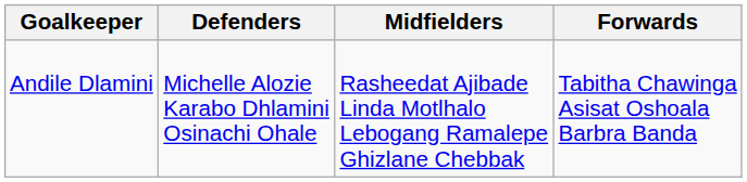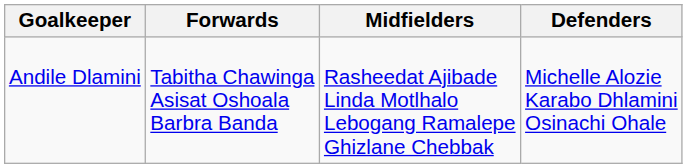columns swapped: Defenders <-> Forwards
